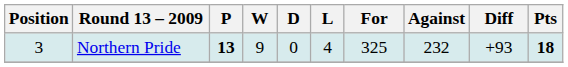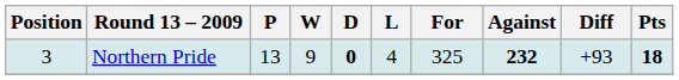Northern Pride | P: bold -> normal
Northern Pride | D: normal -> bold
Northern Pride | Against: normal -> bold
